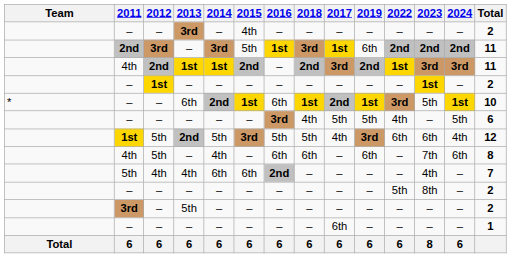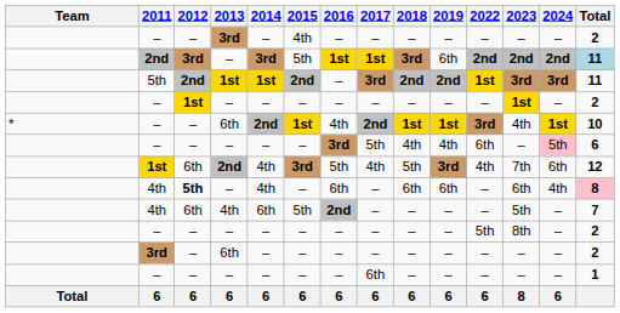columns swapped: 2017 <-> 2018
row 3 | Total: no background -> lightblue background
row 4 | 2011: 4th -> 5th
row 6 | 2016: 6th -> 4th
row 6 | 2023: 5th -> 4th
row 7 | 2019: 5th -> 4th
row 7 | 2022: 4th -> 6th
row 7 | 2024: no background -> pink background
row 8 | 2012: 5th -> 6th
row 8 | 2014: 5th -> 4th
row 8 | 2022: 6th -> 4th
row 8 | 2023: 6th -> 7th
row 8 | 2024: 4th -> 6th
row 9 | 2012: normal -> bold
row 9 | 2023: 7th -> 6th
row 9 | 2024: 6th -> 4th
row 9 | Total: no background -> pink background
row 10 | 2011: 5th -> 4th
row 10 | 2012: 4th -> 6th
row 10 | 2015: 6th -> 5th
row 10 | 2023: 4th -> 5th
row 12 | 2013: 5th -> 6th
